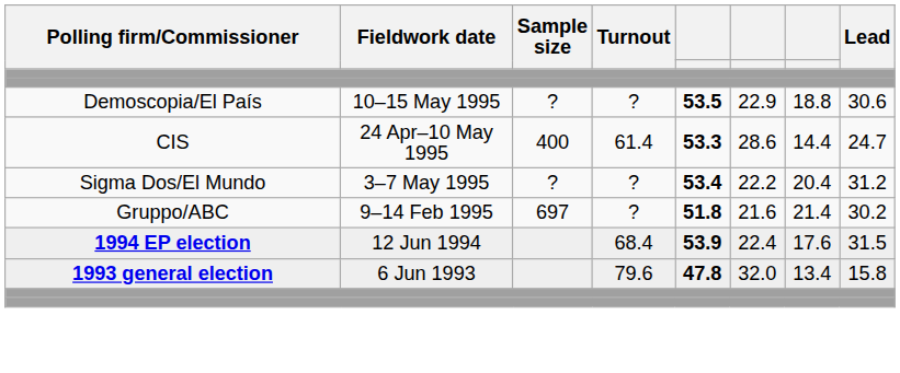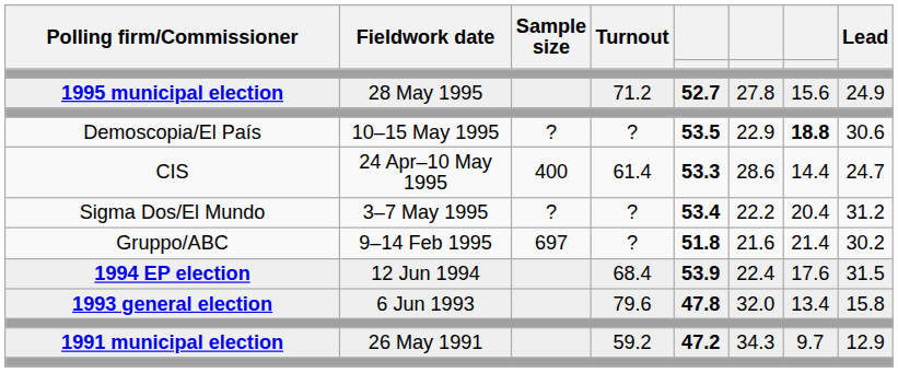+ row: 1995 municipal election | 28 May 1995 | 71.2 | 52.7 | 27.8 | 15.6 | 24.9
Demoscopia/El País | column 7: normal -> bold
+ row: 1991 municipal election | 26 May 1991 | 59.2 | 47.2 | 34.3 | 9.7 | 12.9
